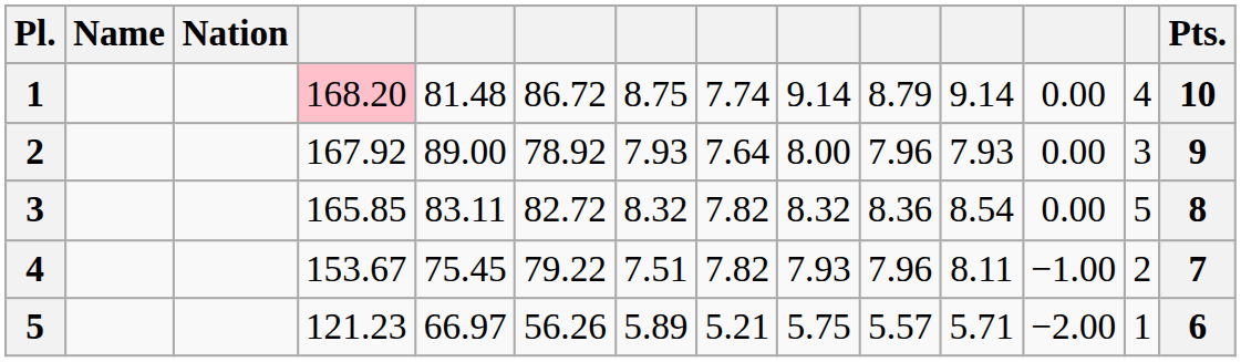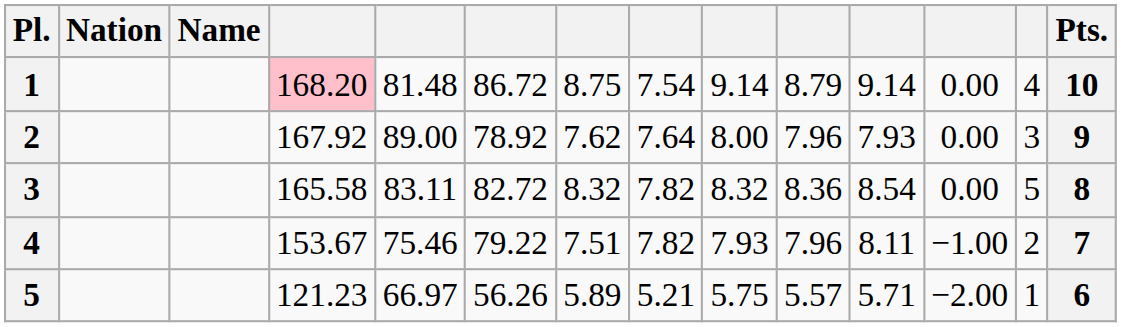columns swapped: Name <-> Nation
row 2 | column 8: 7.74 -> 7.54
row 3 | column 7: 7.93 -> 7.62
row 4 | column 4: 165.85 -> 165.58
row 5 | column 5: 75.45 -> 75.46
